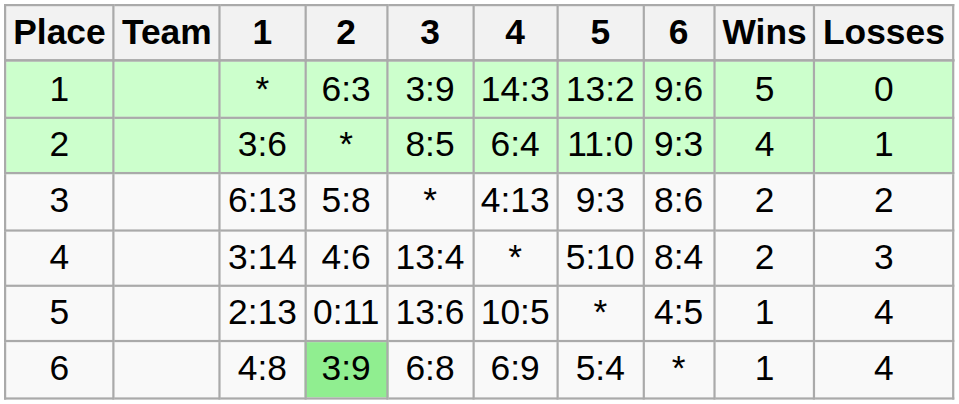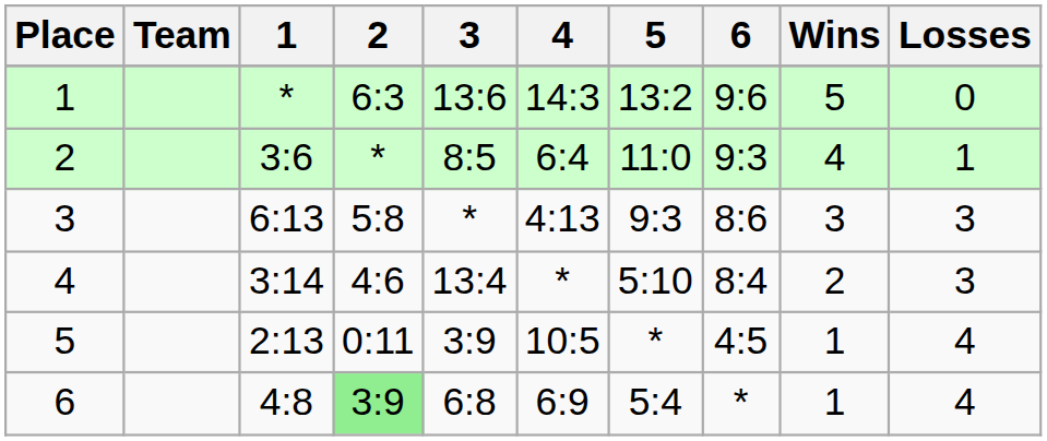row 2 | 3: 3:9 -> 13:6
row 4 | Wins: 2 -> 3
row 4 | Losses: 2 -> 3
row 6 | 3: 13:6 -> 3:9
